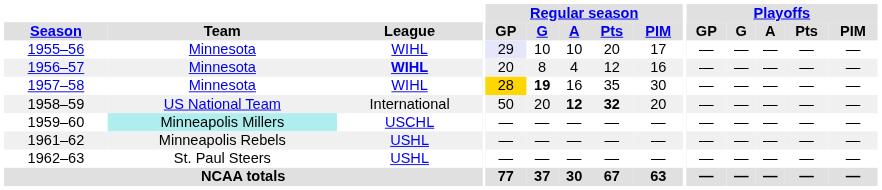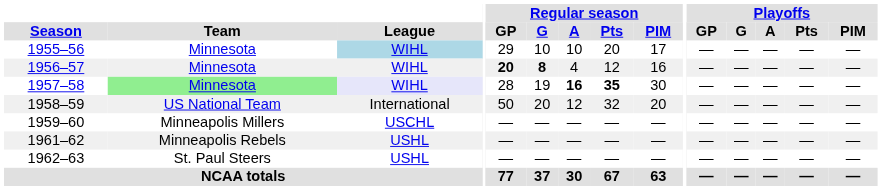1955–56 | League: no background -> lightblue background
1955–56 | Regular season / GP: lavender background -> no background
1956–57 | League: bold -> normal
1956–57 | Regular season / GP: normal -> bold
1956–57 | Regular season / G: normal -> bold
1957–58 | Team: no background -> lightgreen background
1957–58 | League: no background -> lavender background
1957–58 | Regular season / GP: gold background -> no background
1957–58 | Regular season / G: bold -> normal
1957–58 | Regular season / A: normal -> bold
1957–58 | Regular season / Pts: normal -> bold
1958–59 | Regular season / A: bold -> normal
1958–59 | Regular season / Pts: bold -> normal
1959–60 | Team: paleturquoise background -> no background
